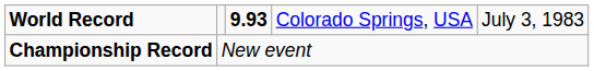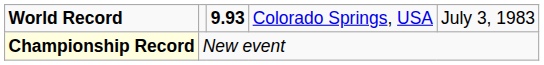Championship Record | column 1: no background -> lightyellow background
